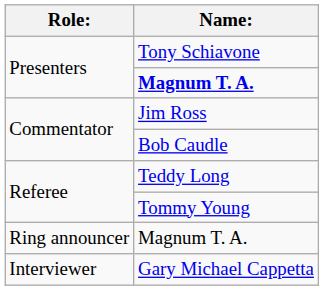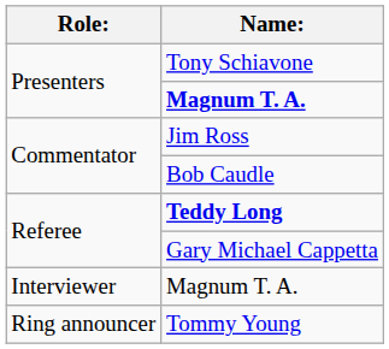row 6 | Name:: normal -> bold
row 7 | Name:: Tommy Young -> Gary Michael Cappetta
row 8 | Role:: Ring announcer -> Interviewer
row 9 | Role:: Interviewer -> Ring announcer
row 9 | Name:: Gary Michael Cappetta -> Tommy Young
